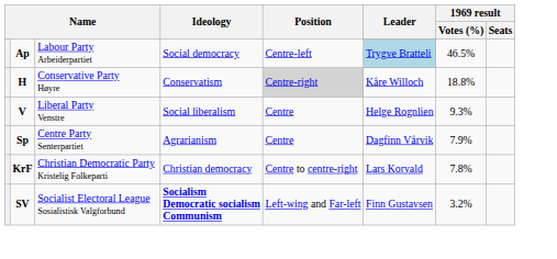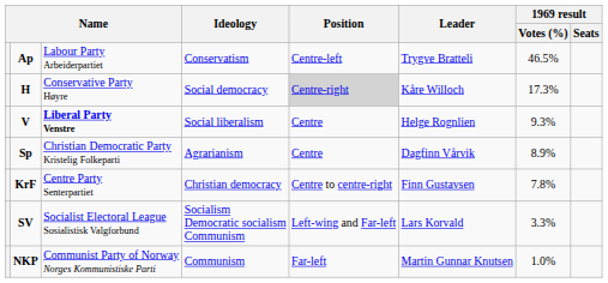Ap | Ideology: Social democracy -> Conservatism
Ap | Leader: lightblue background -> no background
H | Ideology: Conservatism -> Social democracy
H | 1969 result / Votes (%): 18.8% -> 17.3%
V | column 3: normal -> bold
Sp | column 3: Centre Party Senterpartiet -> Christian Democratic Party Kristelig Folkeparti
Sp | 1969 result / Votes (%): 7.9% -> 8.9%
KrF | column 3: Christian Democratic Party Kristelig Folkeparti -> Centre Party Senterpartiet
KrF | Leader: Lars Korvald -> Finn Gustavsen
SV | Ideology: bold -> normal
SV | Leader: Finn Gustavsen -> Lars Korvald
SV | 1969 result / Votes (%): 3.2% -> 3.3%
+ row: NKP | Communist Party of Norway Norges Kommunistiske Parti | Communism | Far-left | Martin Gunnar Knutsen | 1.0%
